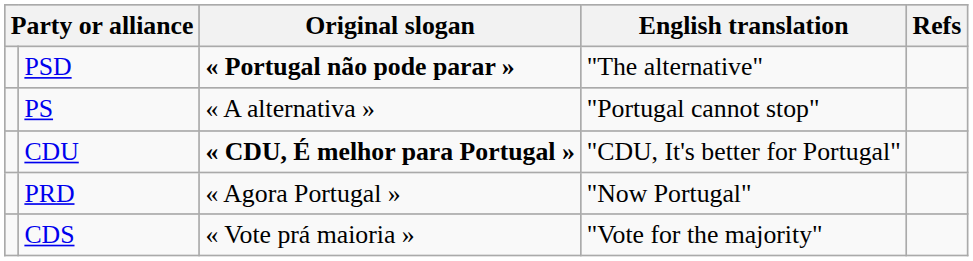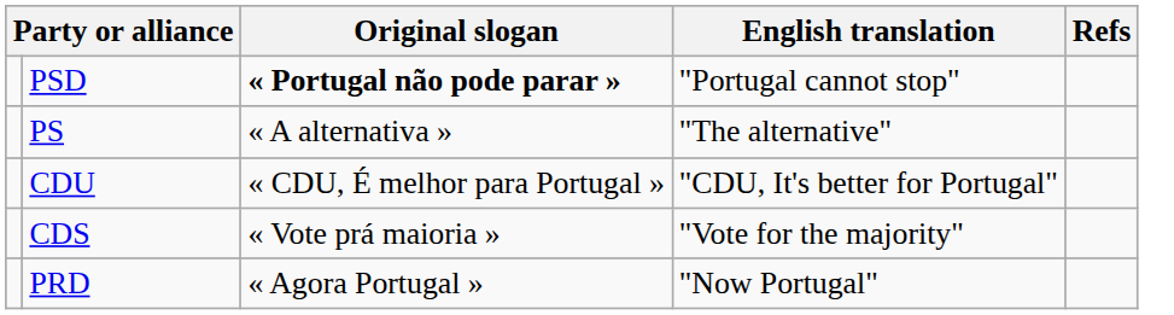PSD | English translation: "The alternative" -> "Portugal cannot stop"
PS | English translation: "Portugal cannot stop" -> "The alternative"
CDU | Original slogan: bold -> normal
rows swapped: PRD <-> CDS
